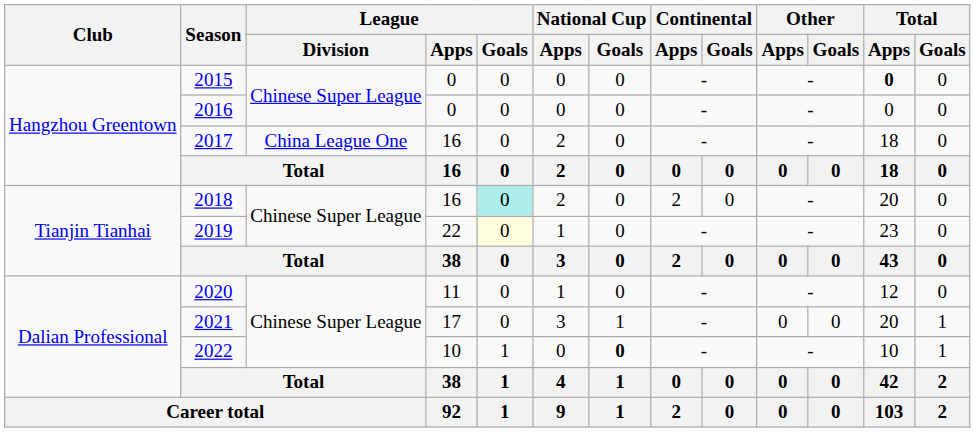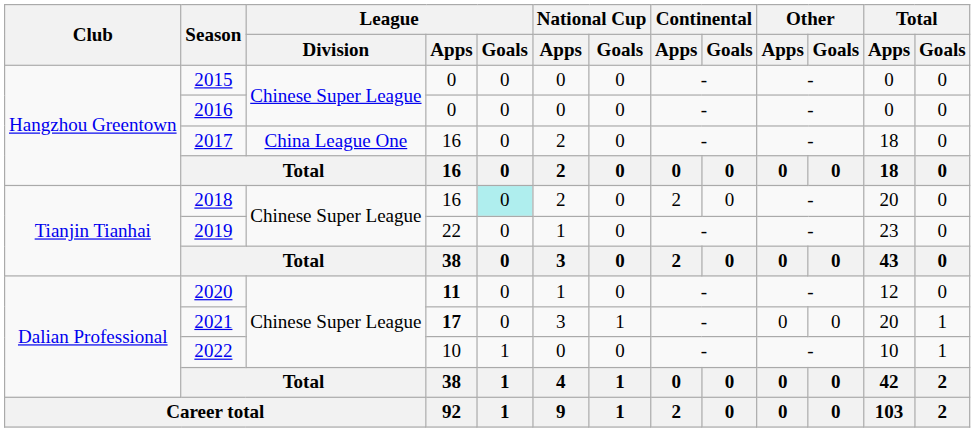2015 | Total / Apps: bold -> normal
2019 | League / Goals: lightyellow background -> no background
2020 | League / Apps: normal -> bold
2021 | League / Apps: normal -> bold
2022 | National Cup / Goals: bold -> normal
